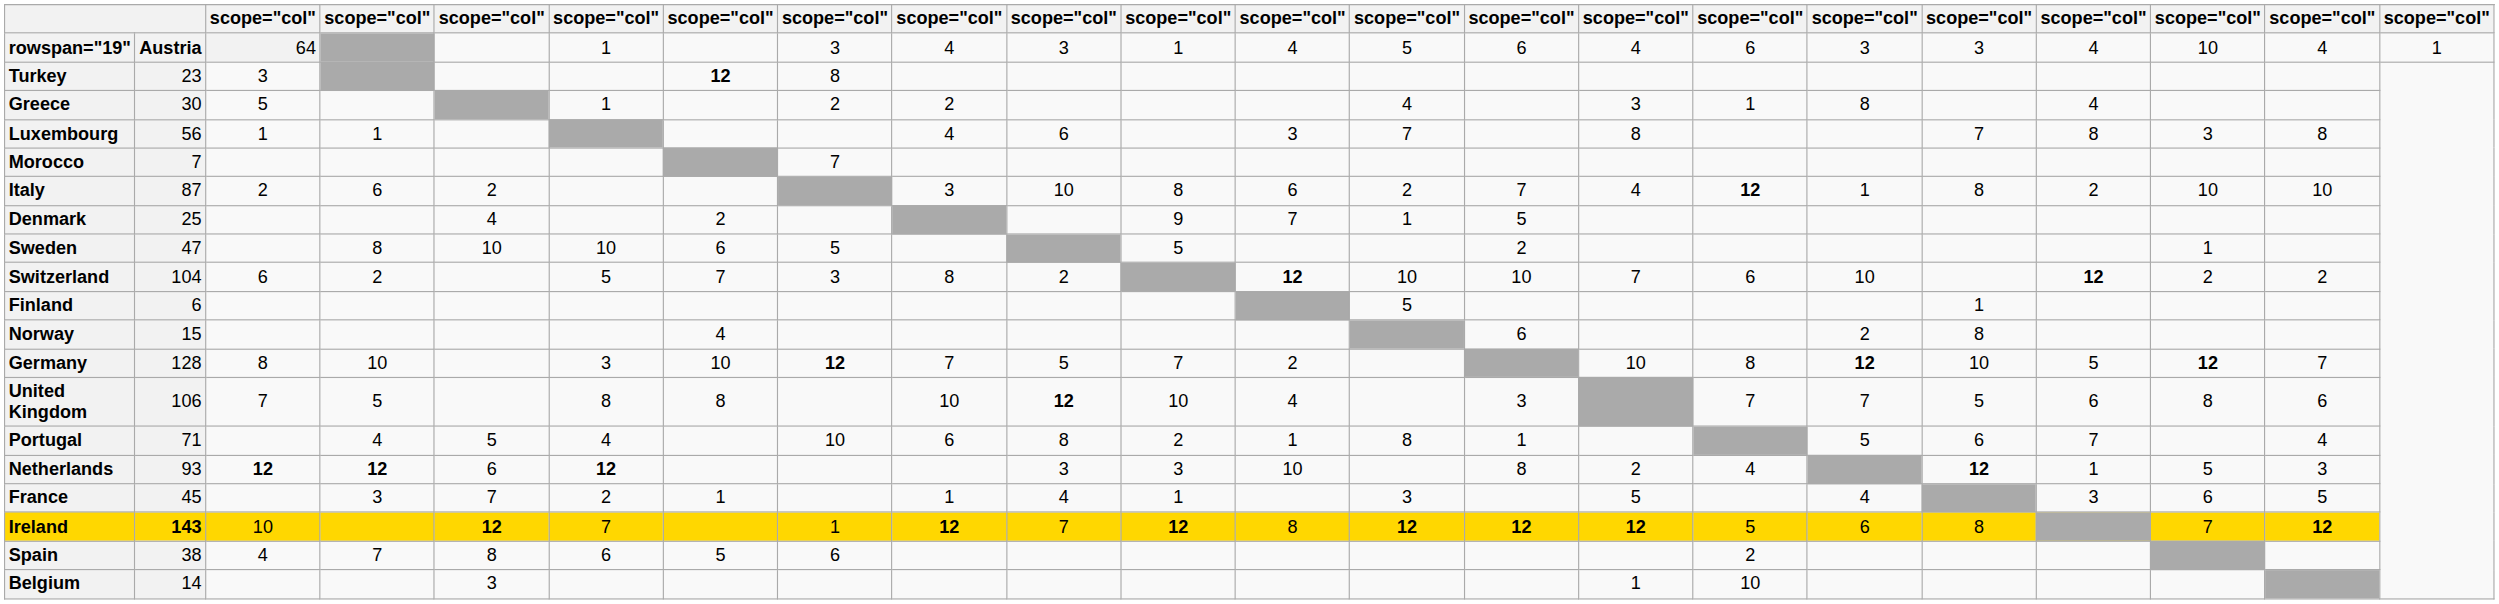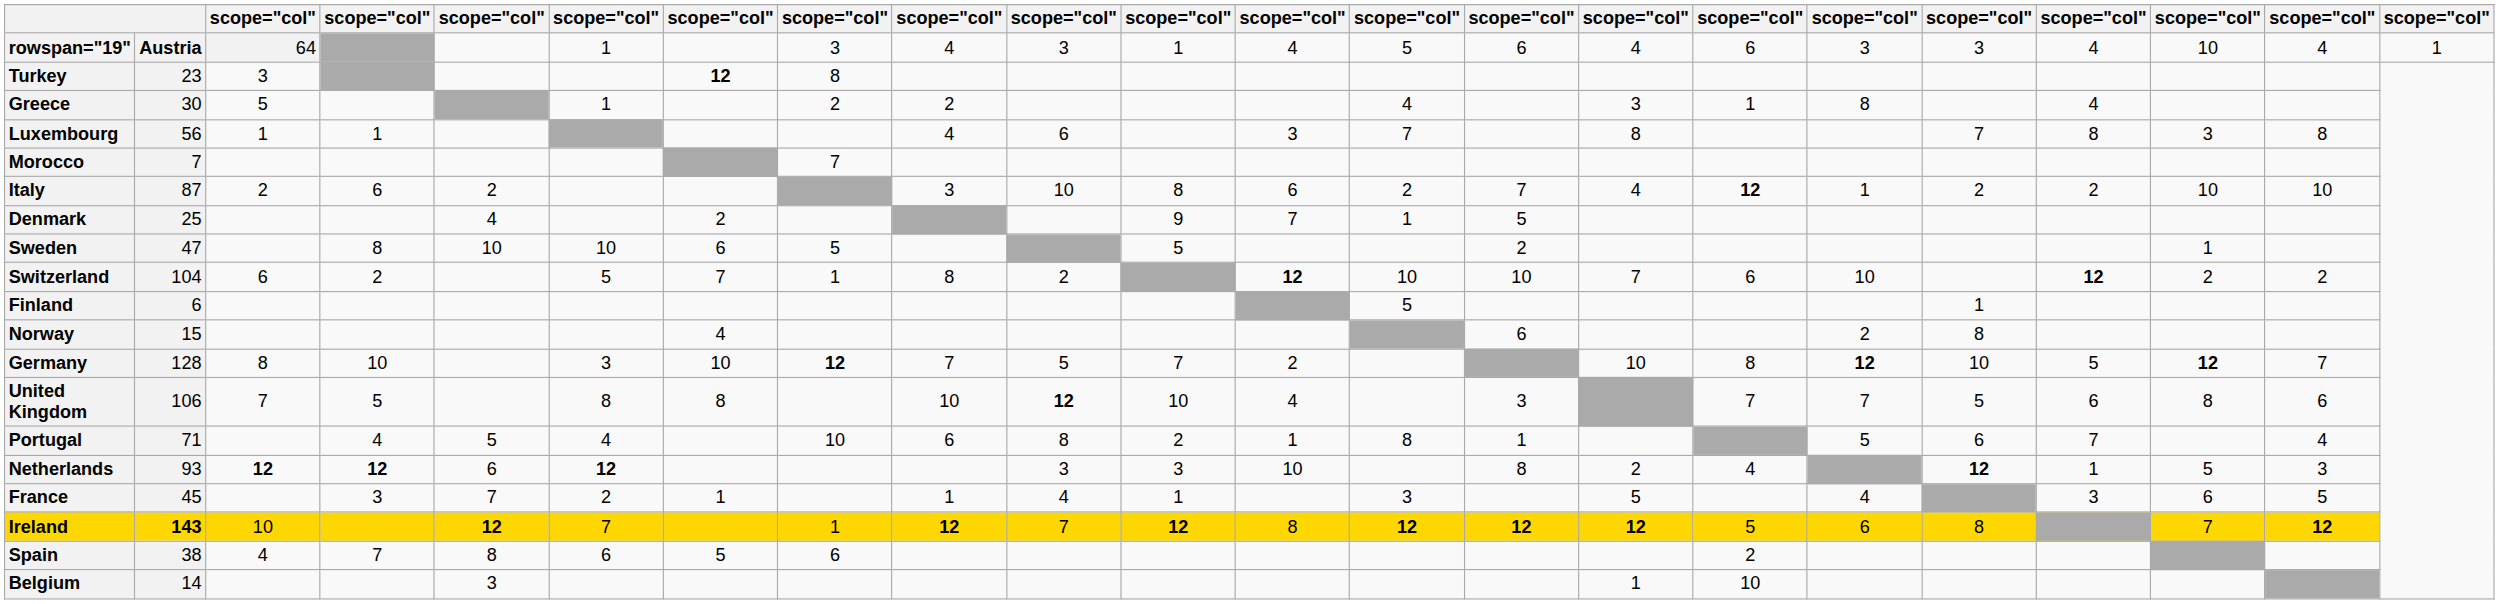Italy | column 18: 8 -> 2
Switzerland | column 8: 3 -> 1
